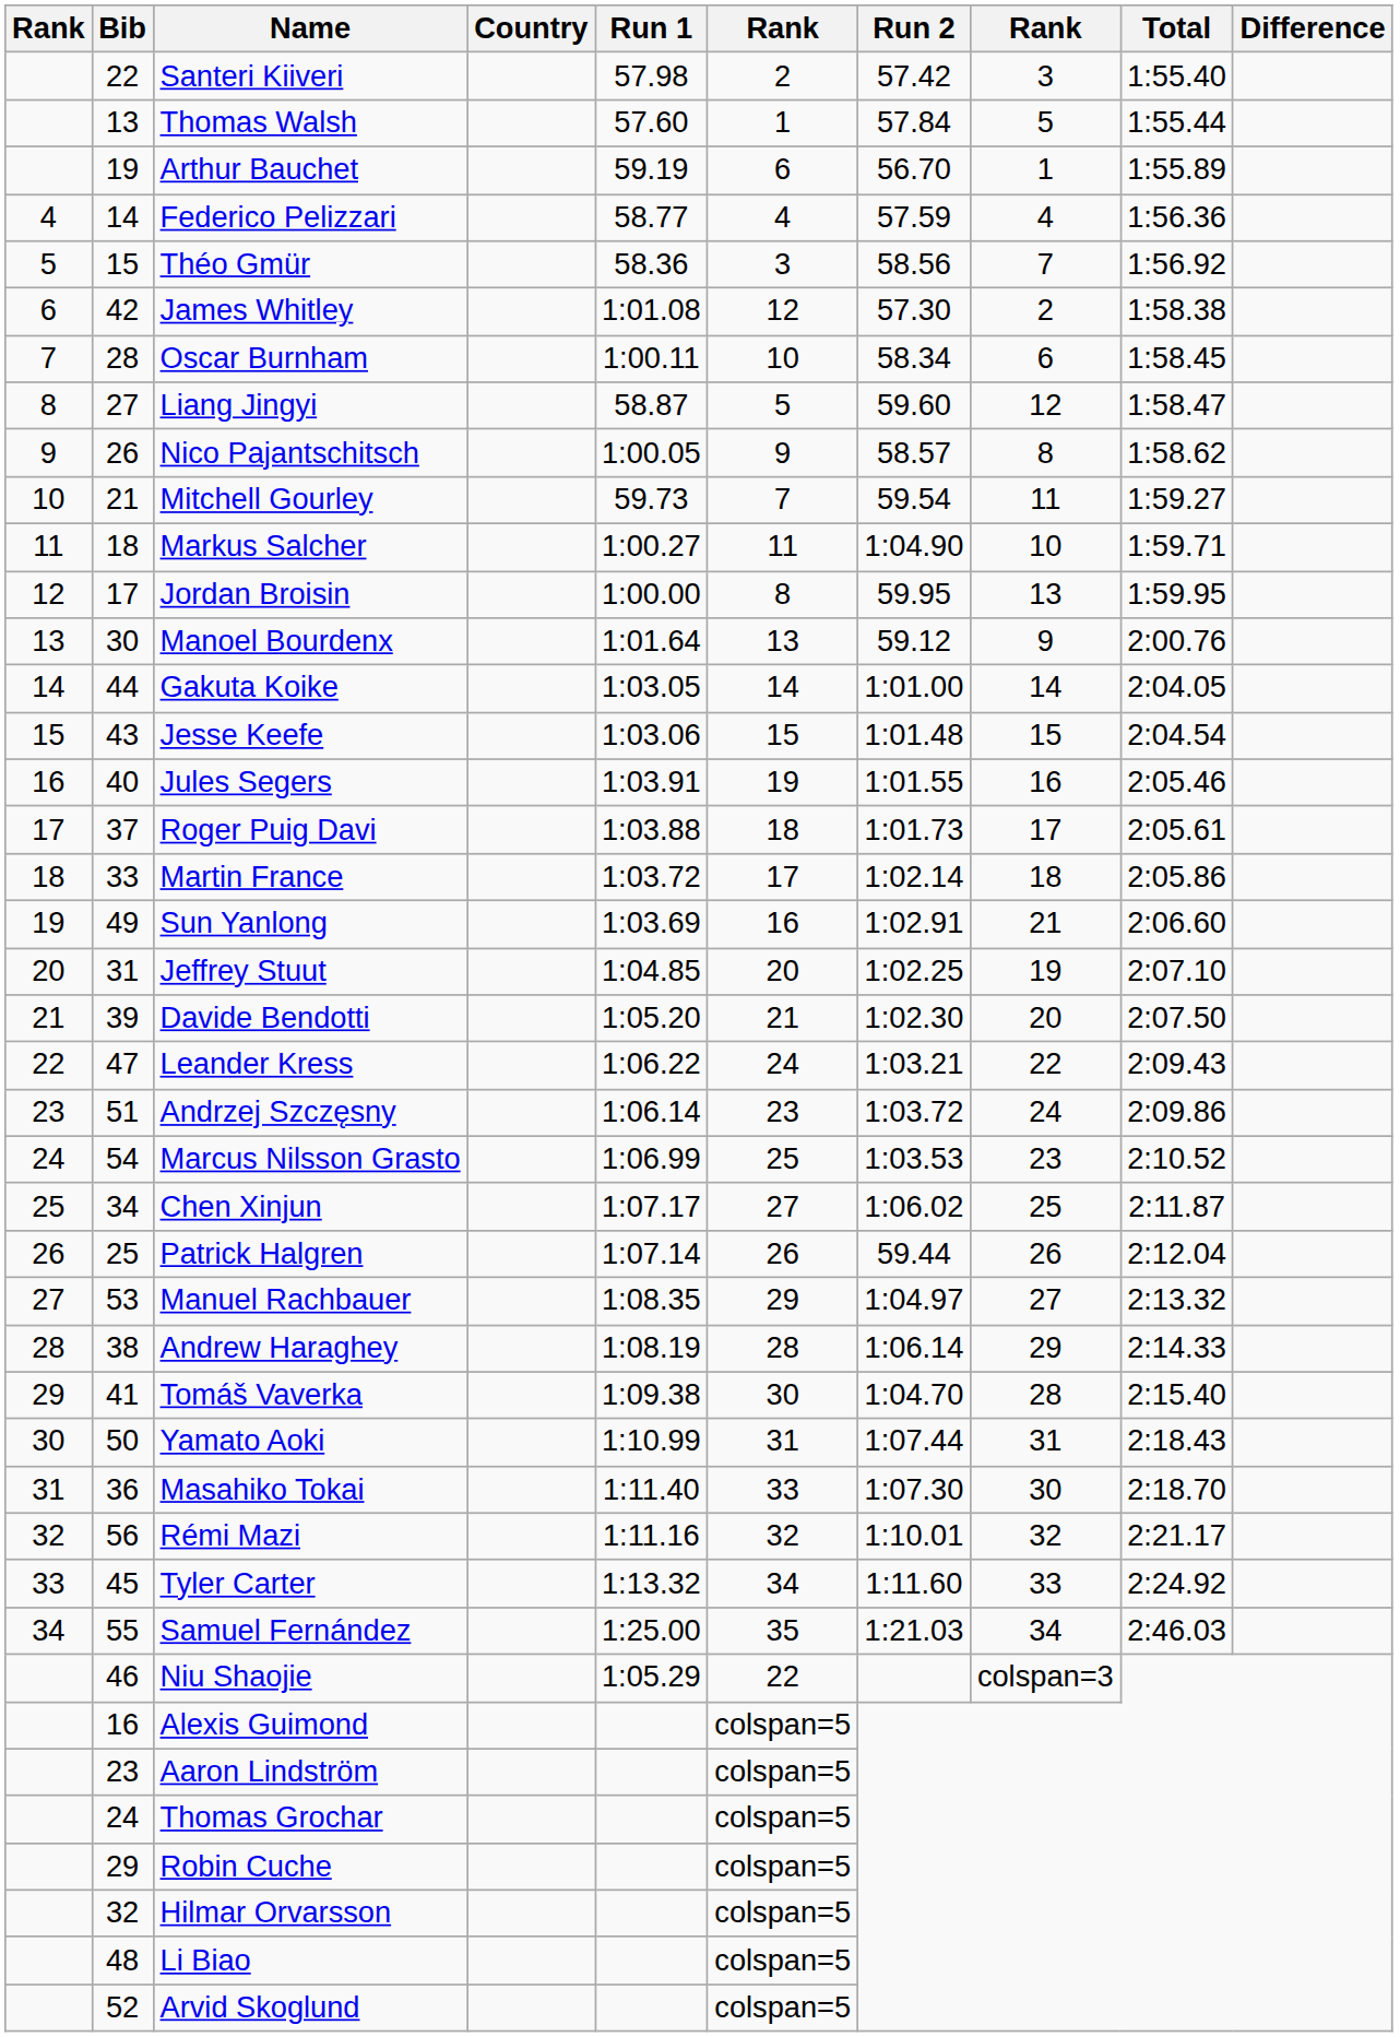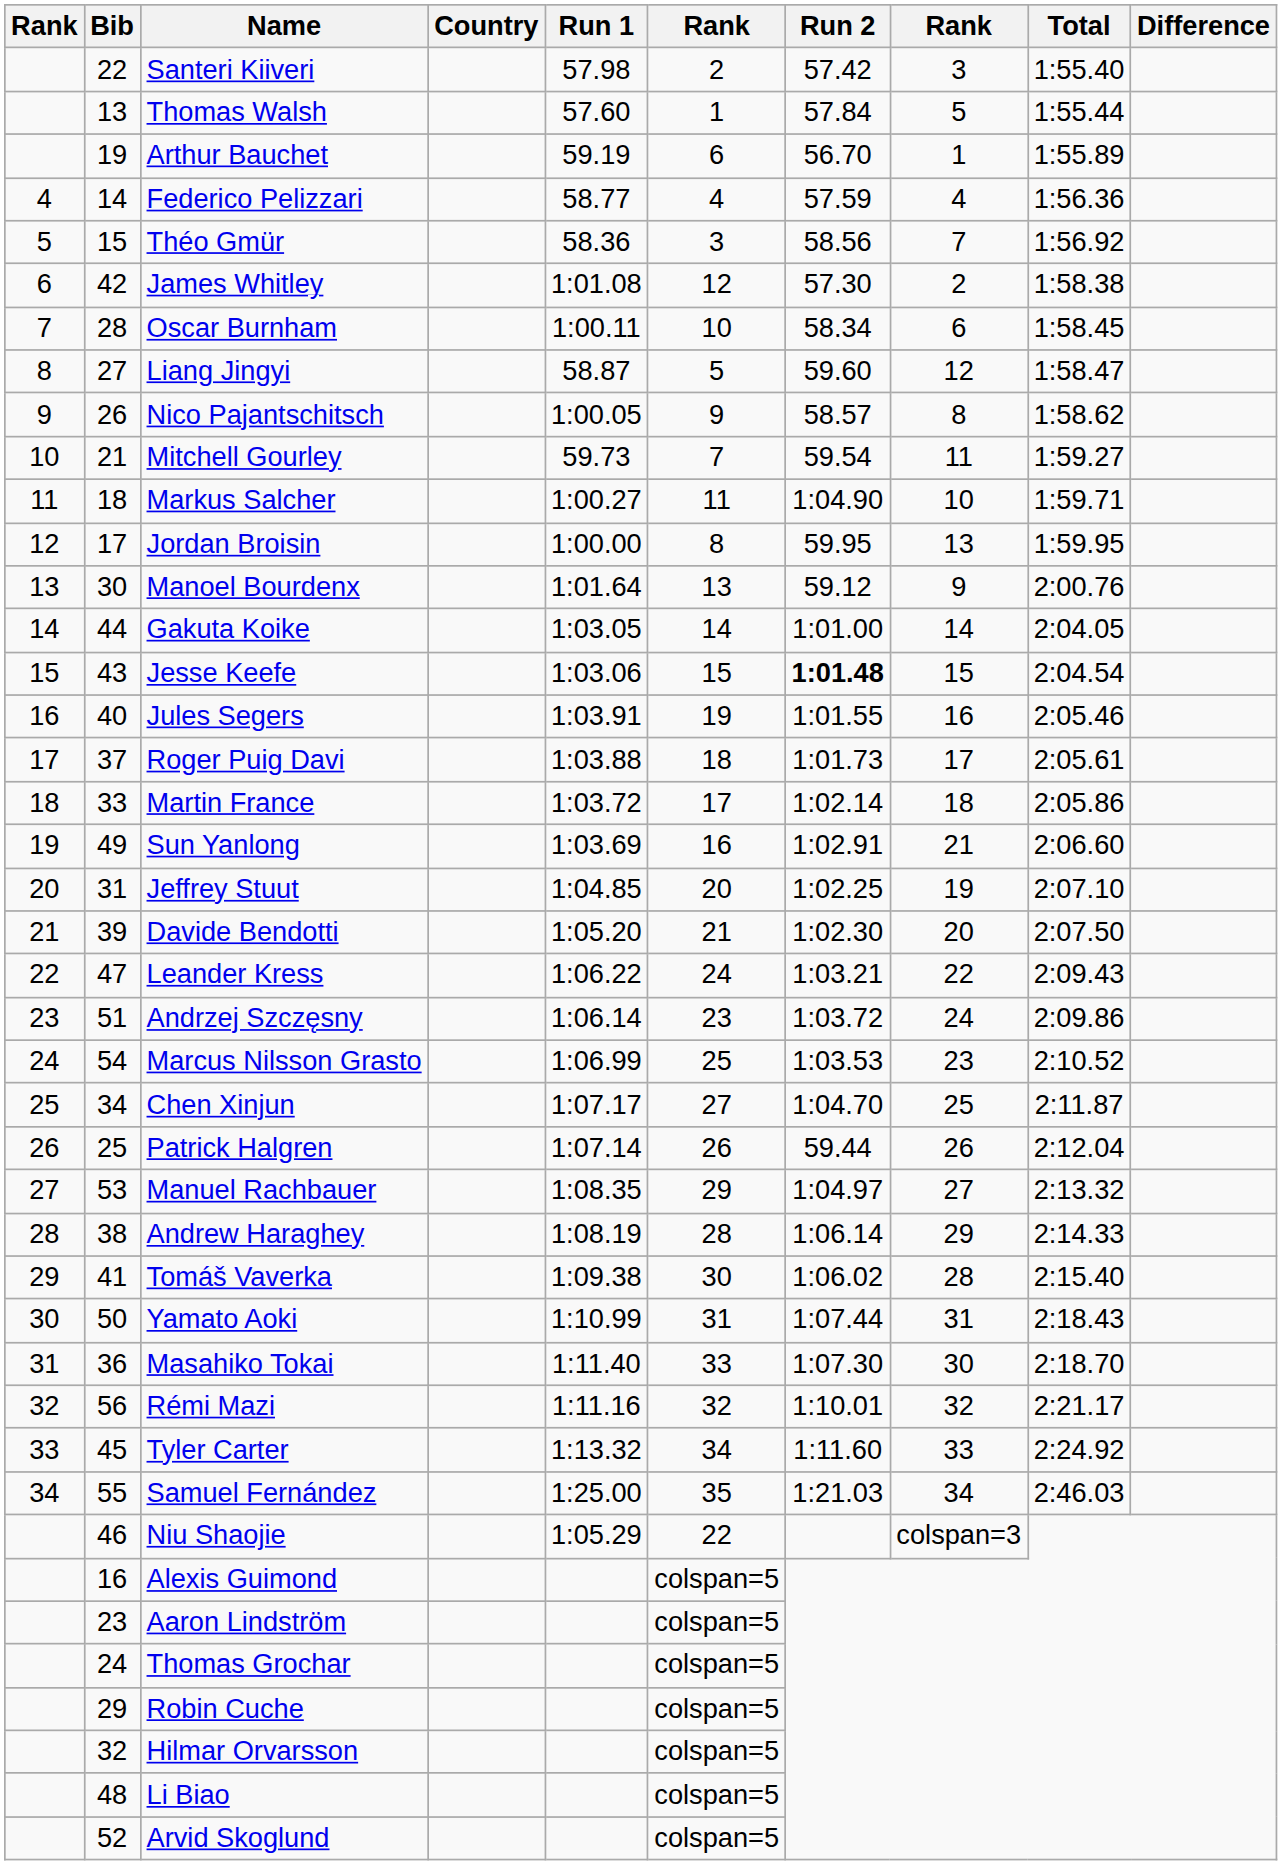Jesse Keefe | Run 2: normal -> bold
Chen Xinjun | Run 2: 1:06.02 -> 1:04.70
Tomáš Vaverka | Run 2: 1:04.70 -> 1:06.02
